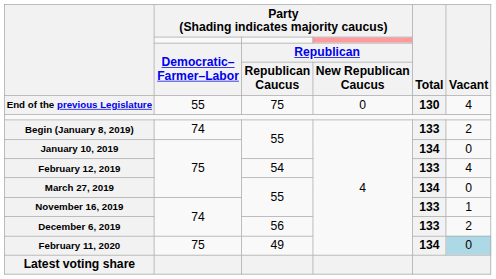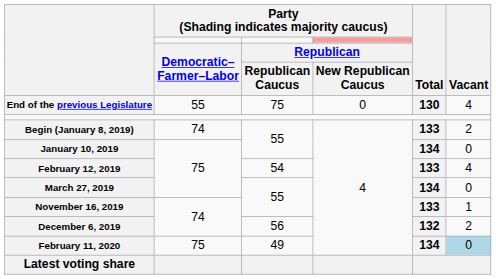December 6, 2019 | Total: 133 -> 132
